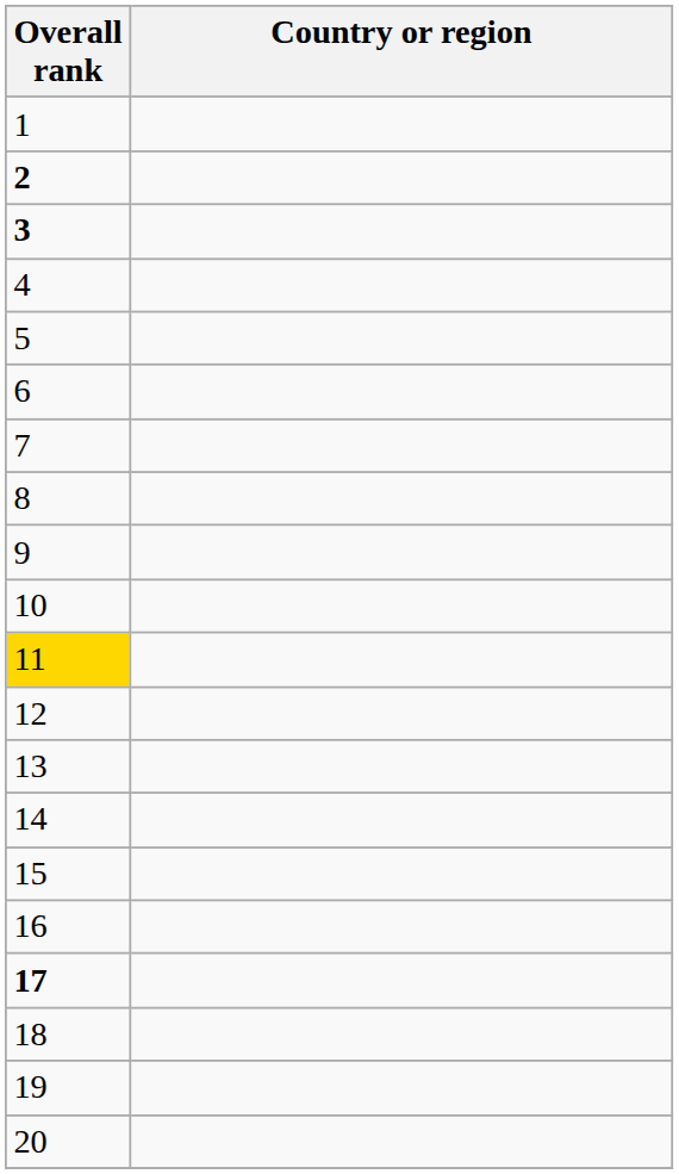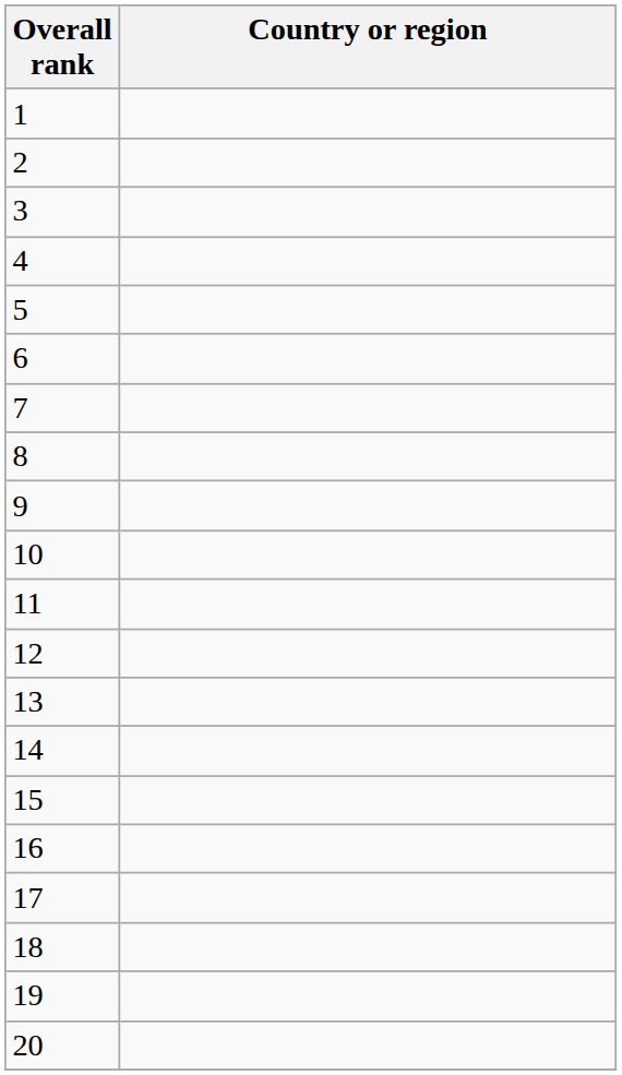2 | Overall rank: bold -> normal
3 | Overall rank: bold -> normal
11 | Overall rank: gold background -> no background
17 | Overall rank: bold -> normal
